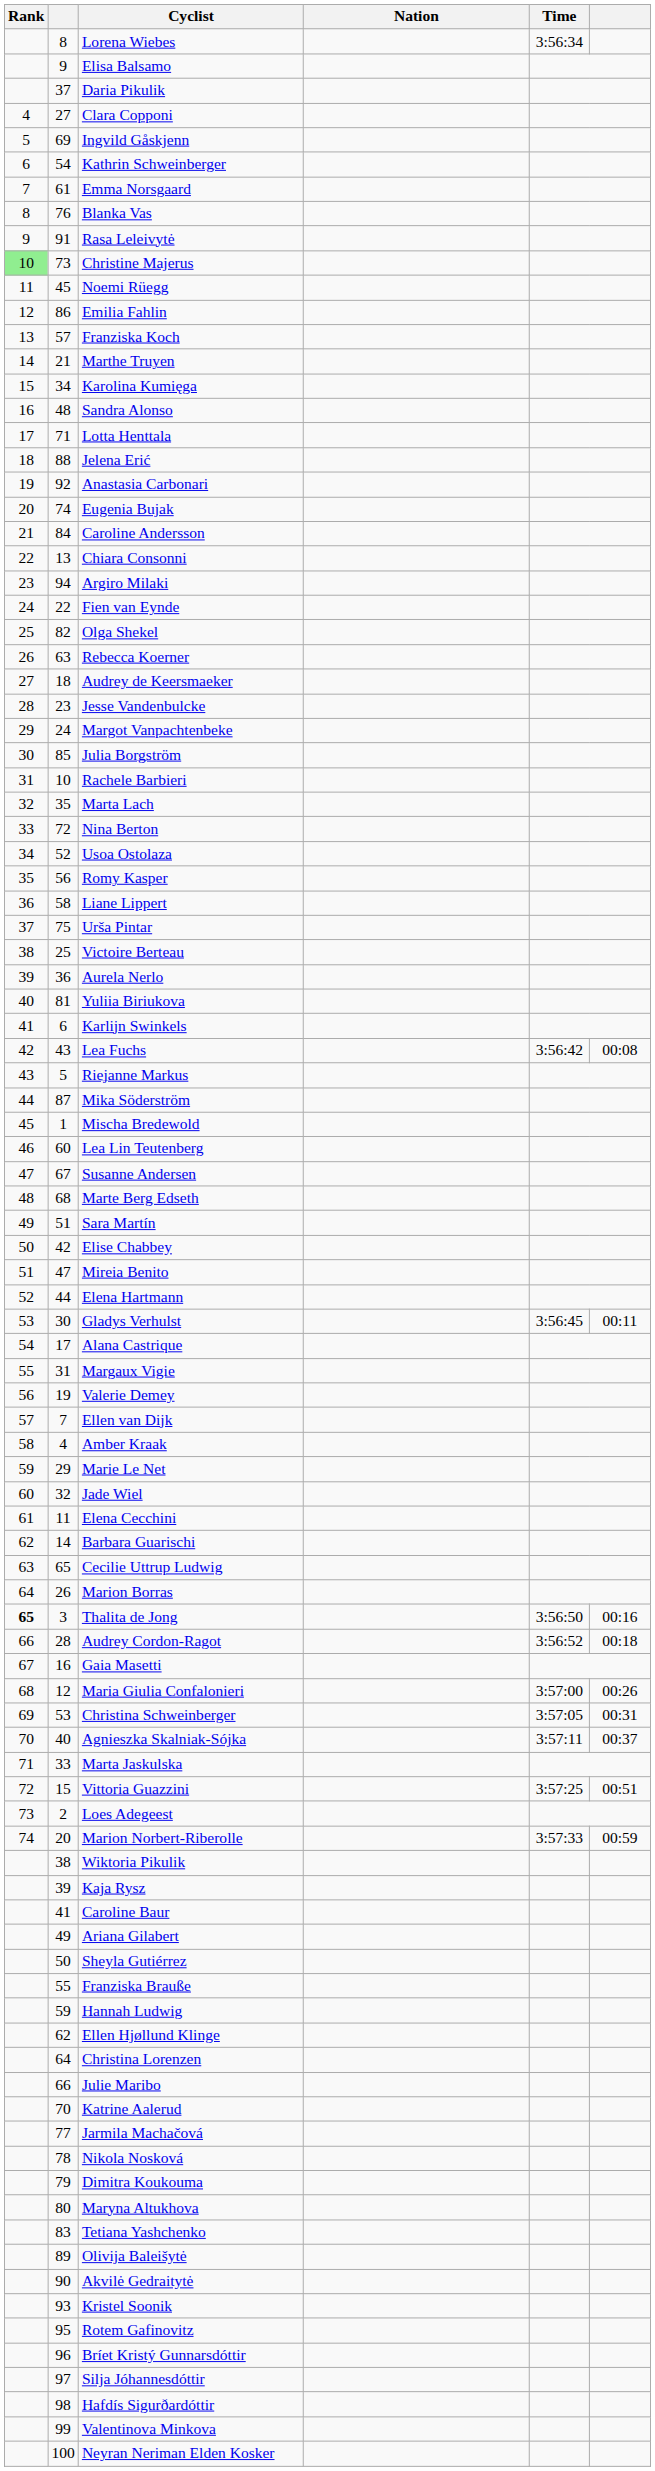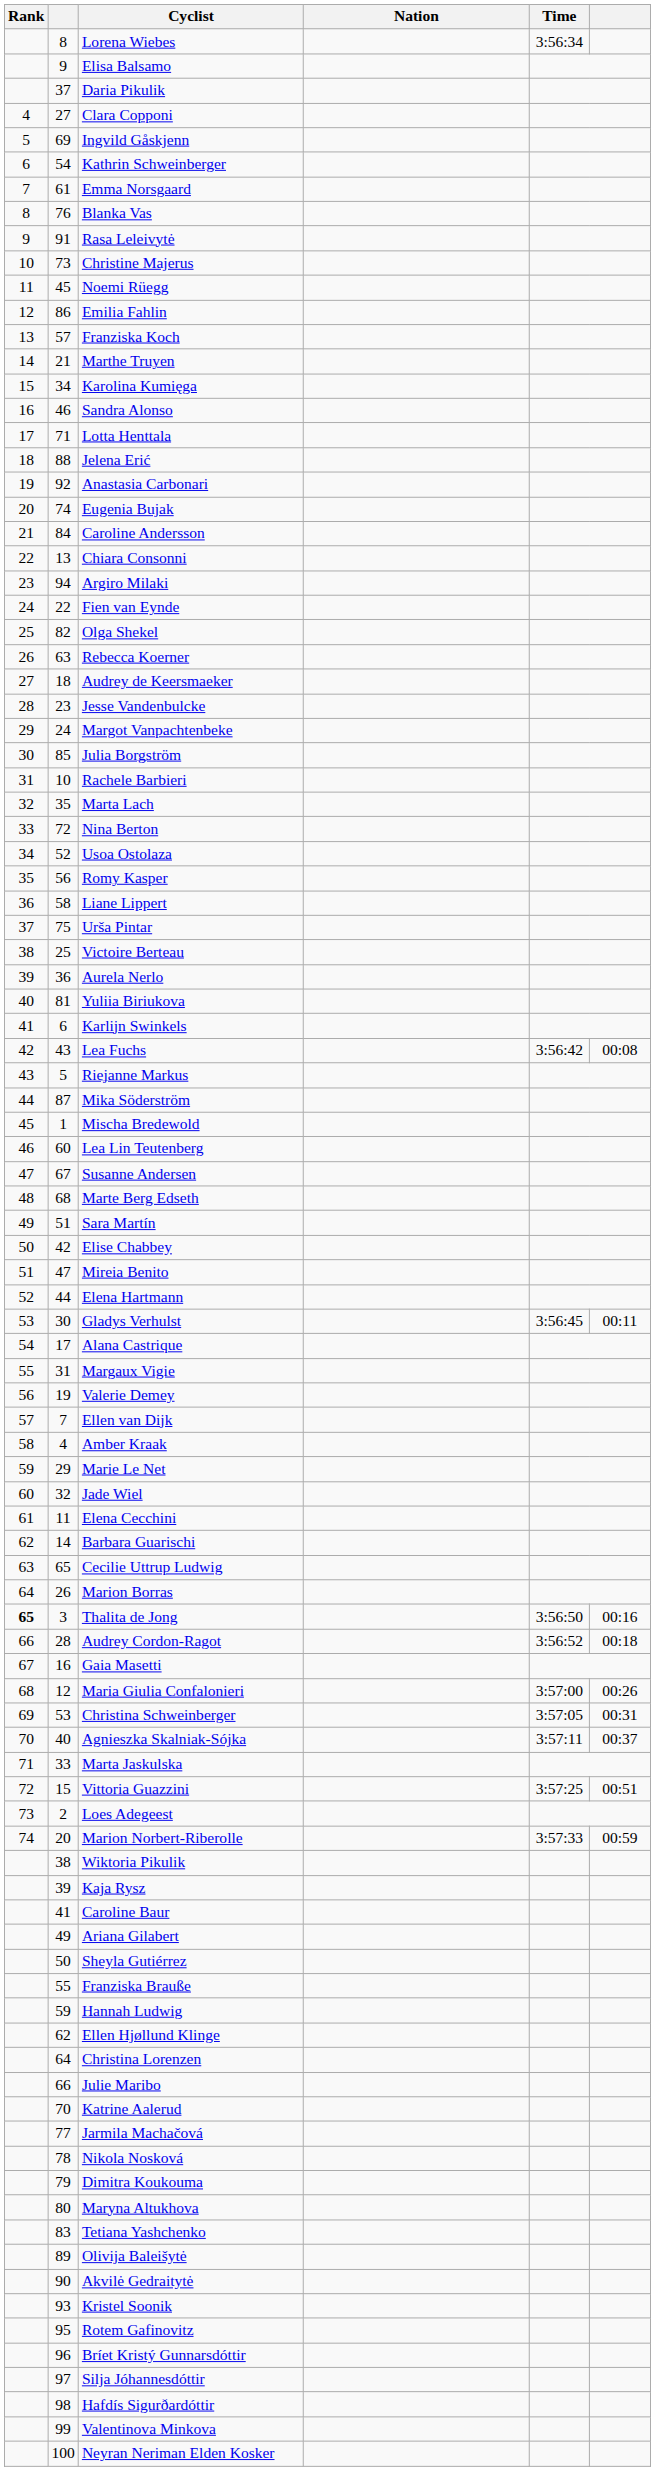Christine Majerus | Rank: lightgreen background -> no background
Sandra Alonso | column 2: 48 -> 46
